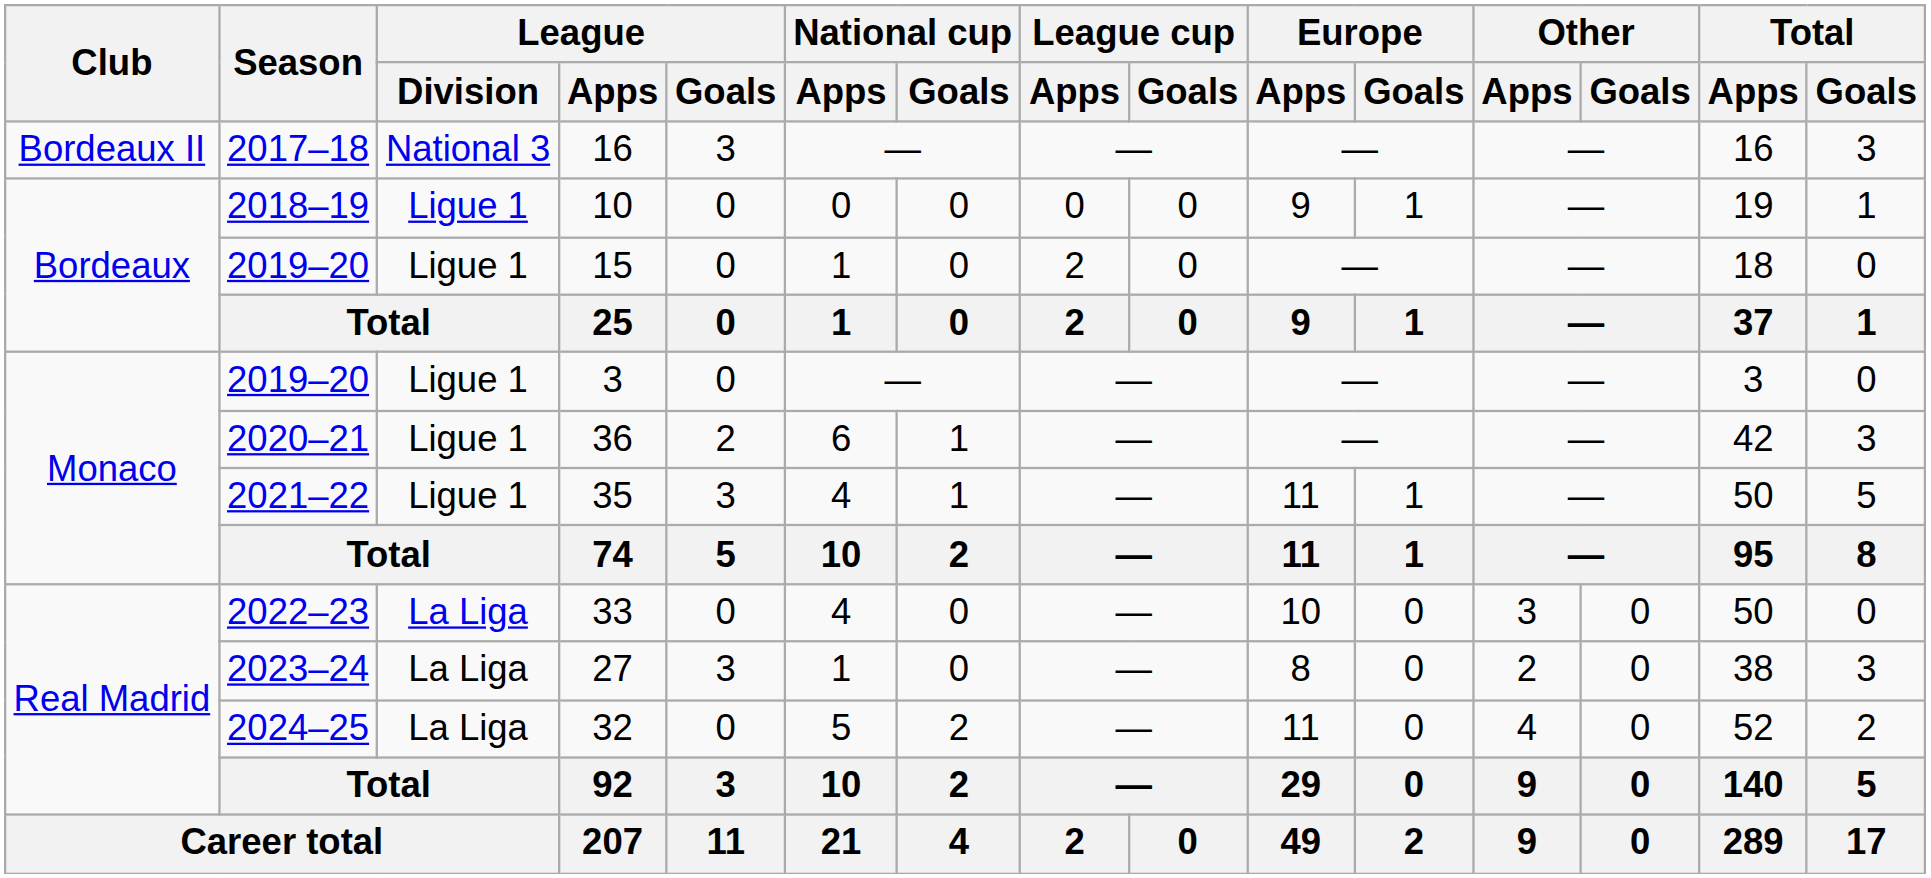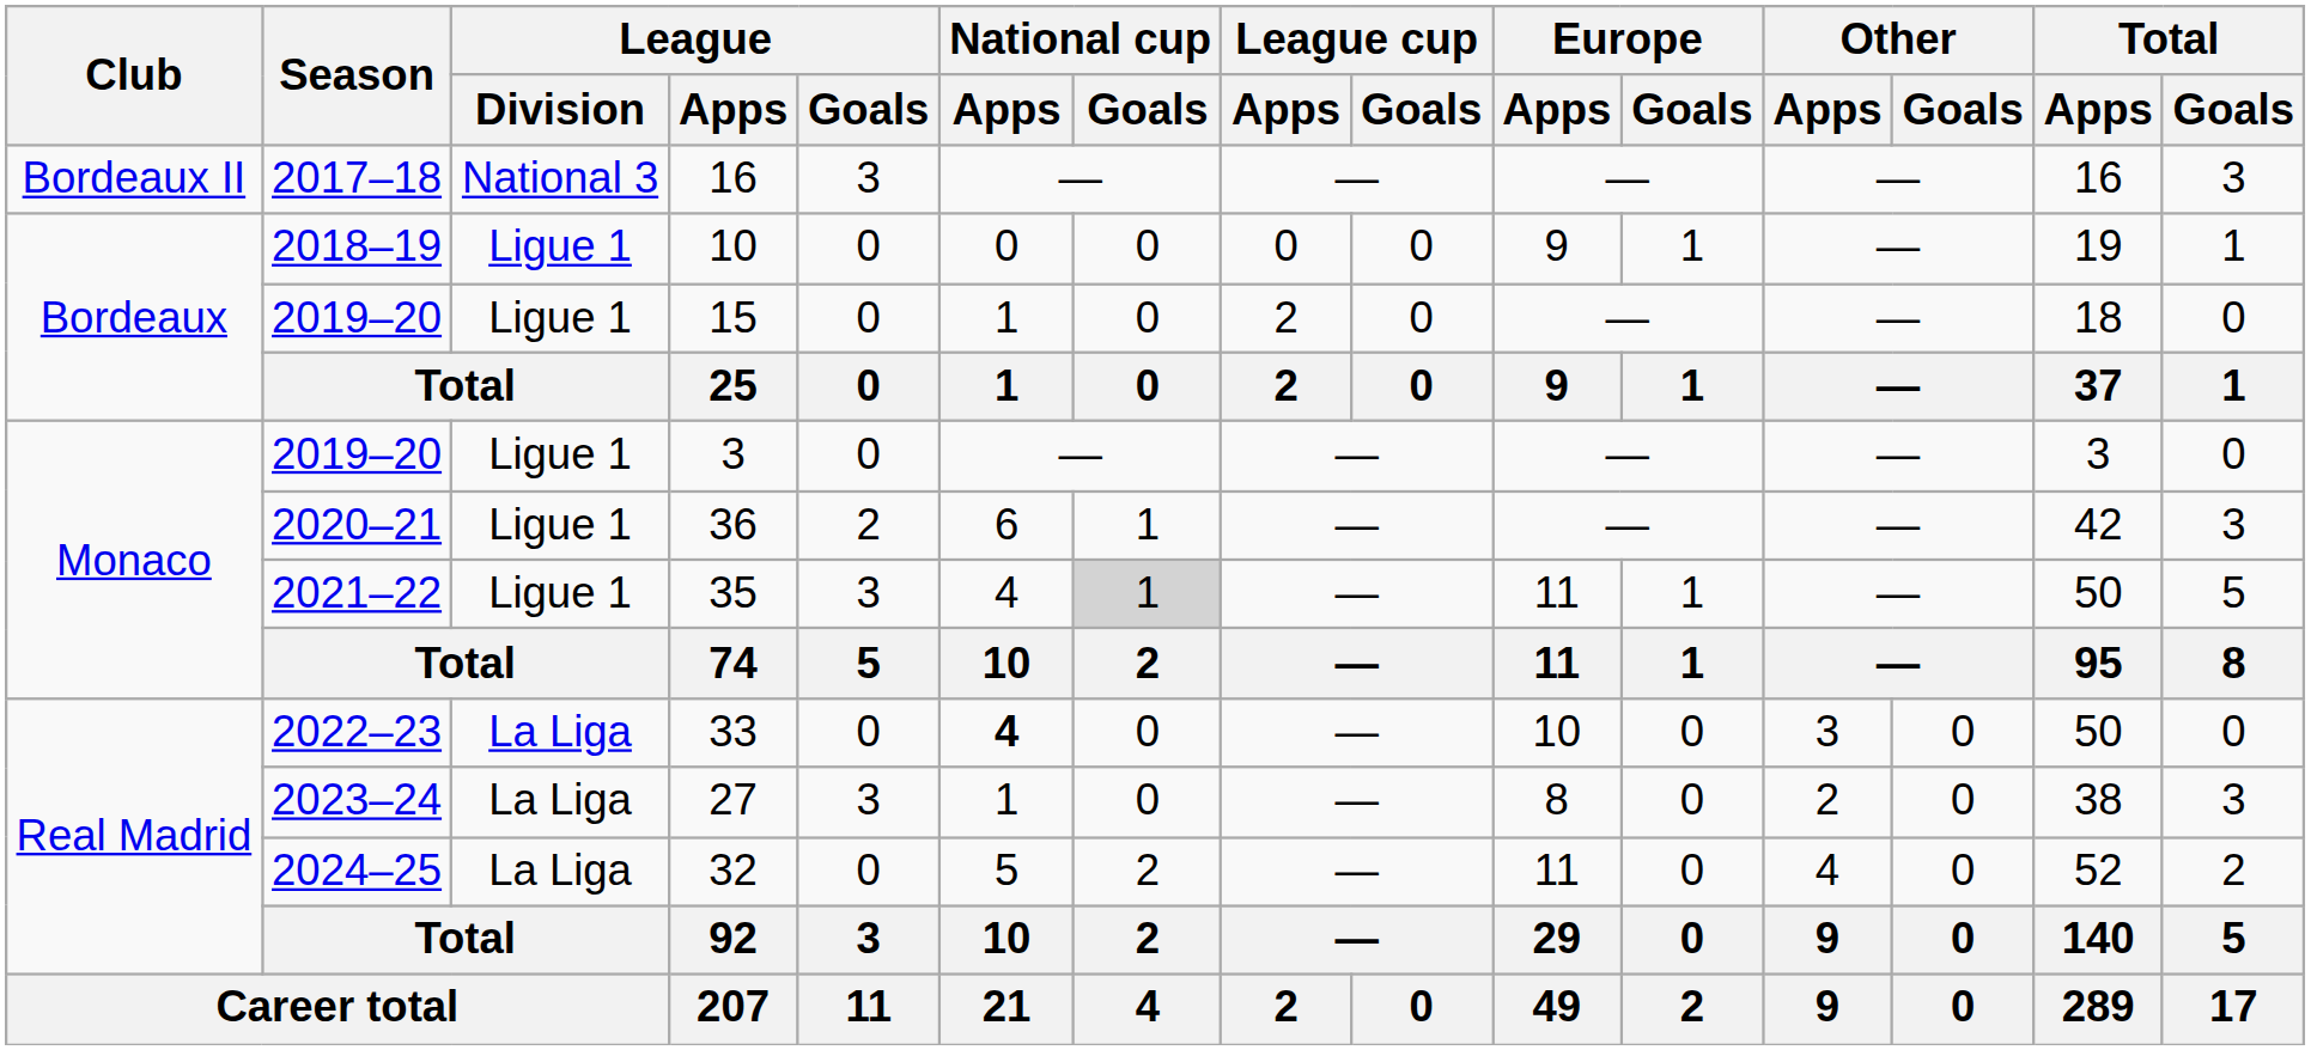35 | National cup / Goals: no background -> lightgrey background
33 | National cup / Apps: normal -> bold
